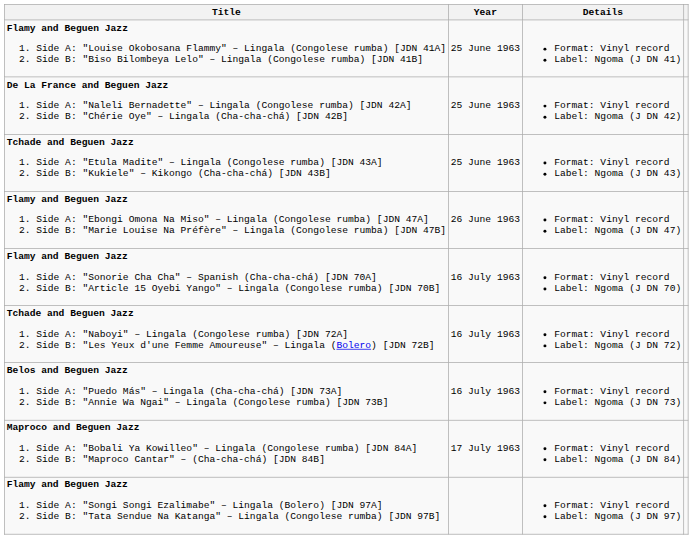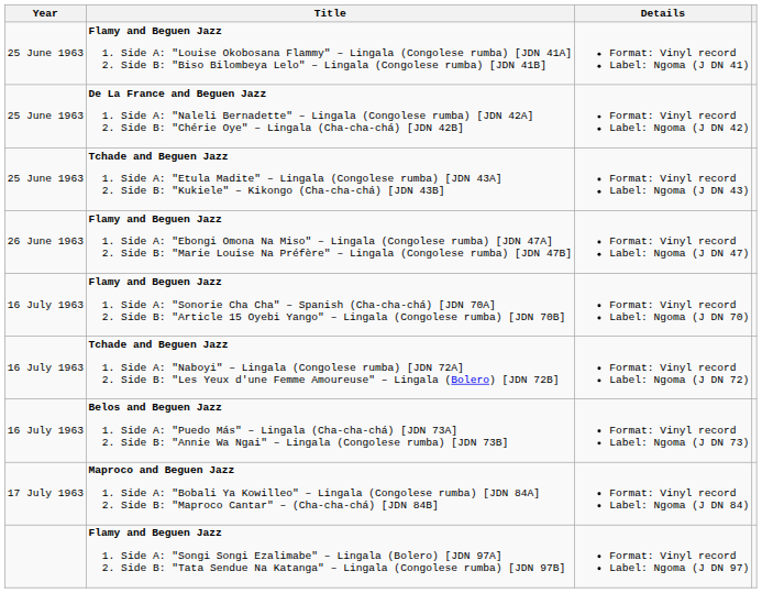columns swapped: Year <-> Title
